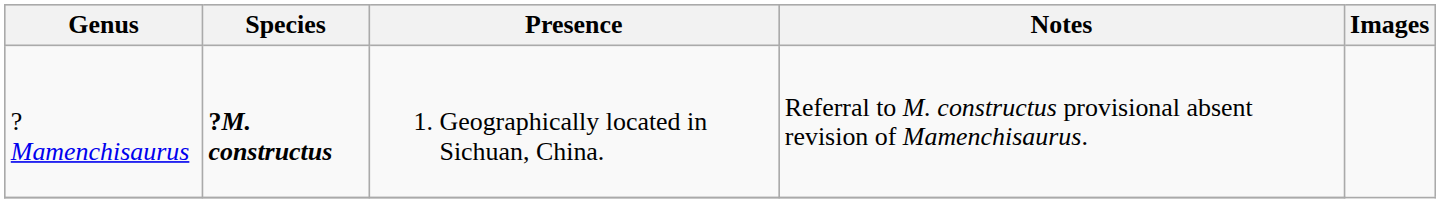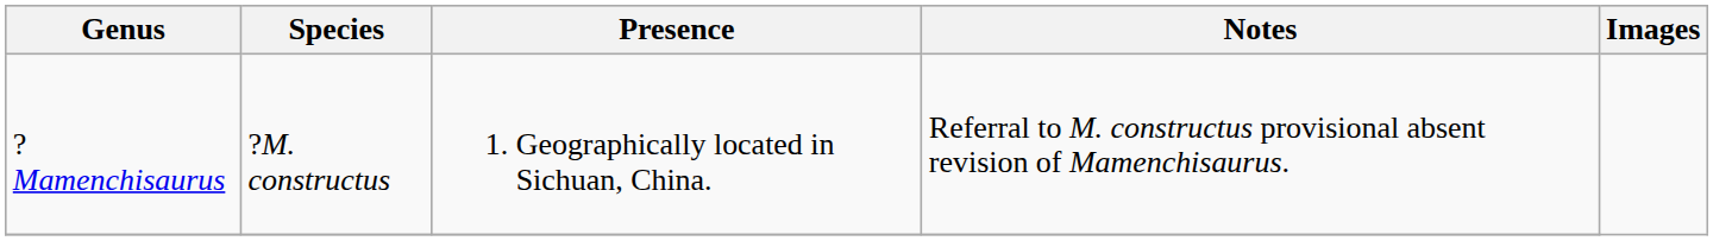?Mamenchisaurus | Species: bold -> normal
